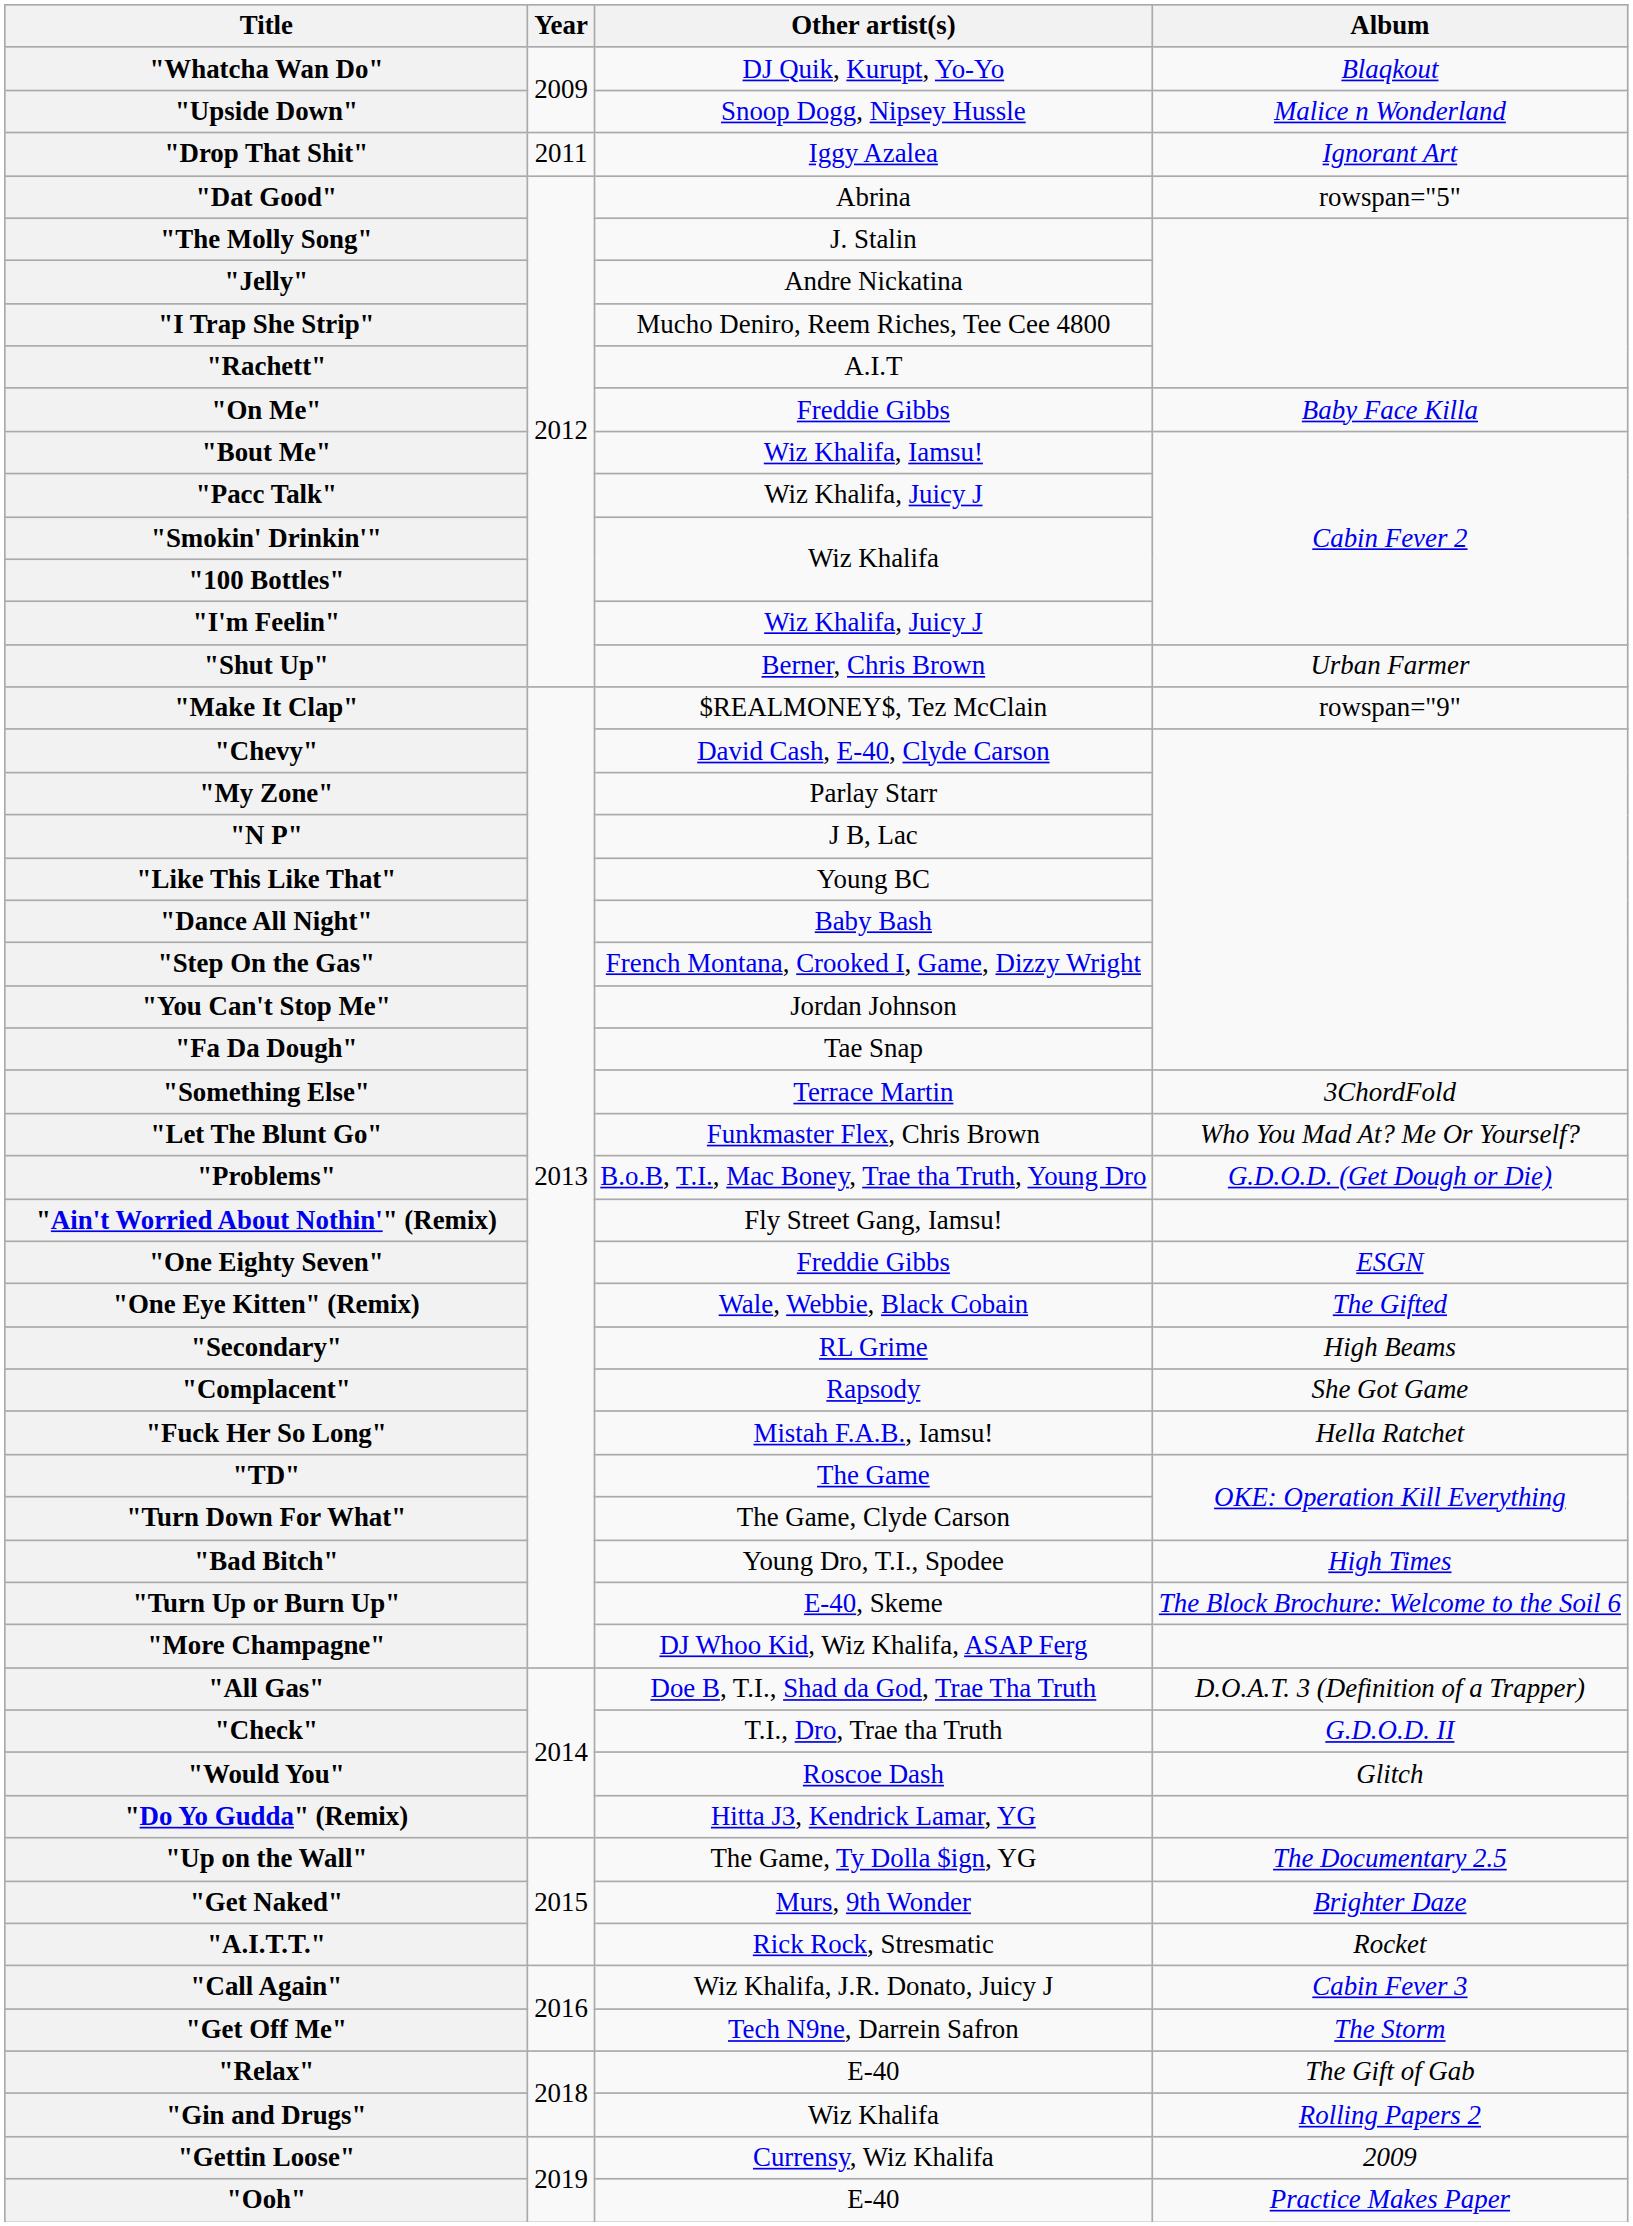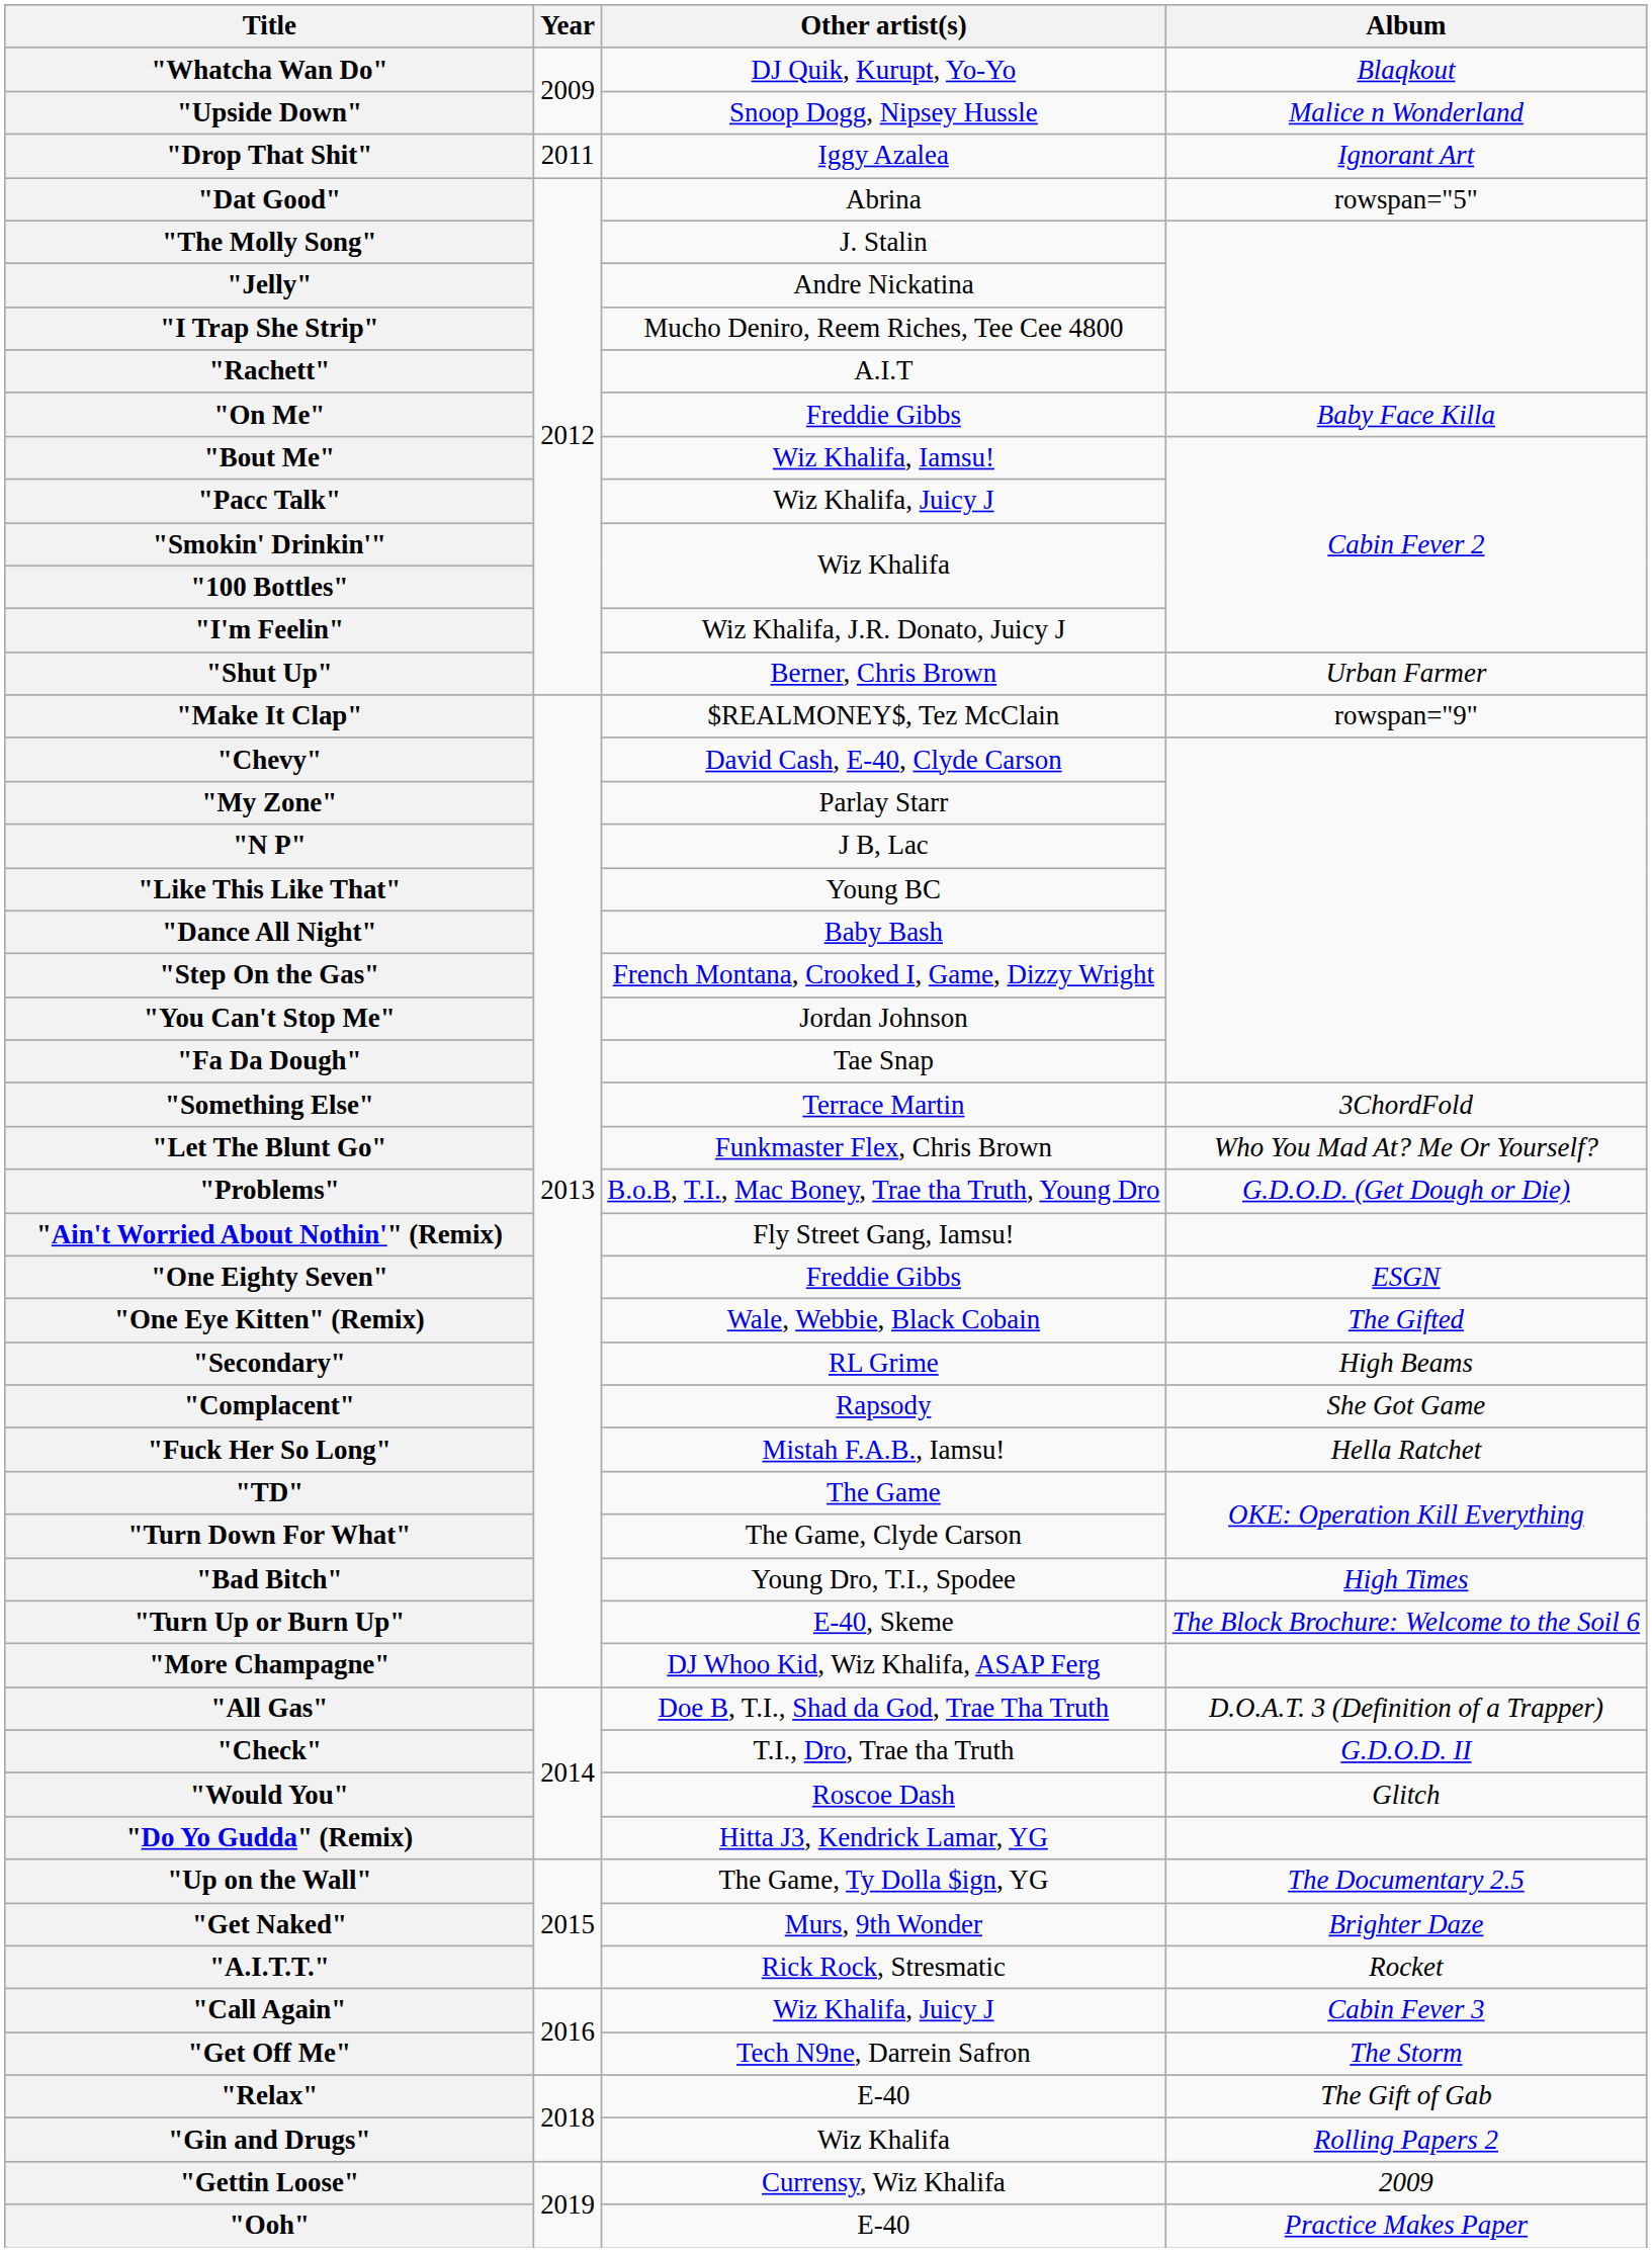"I'm Feelin" | Other artist(s): Wiz Khalifa, Juicy J -> Wiz Khalifa, J.R. Donato, Juicy J
"Call Again" | Other artist(s): Wiz Khalifa, J.R. Donato, Juicy J -> Wiz Khalifa, Juicy J
